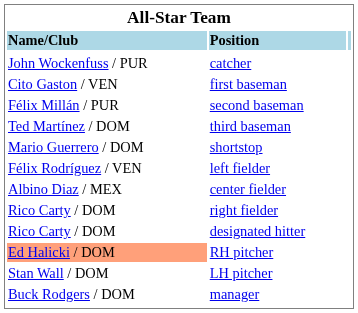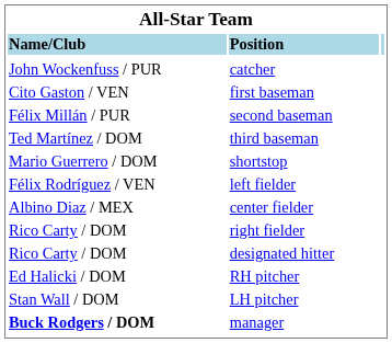RH pitcher | column 1: lightsalmon background -> no background
manager | column 1: normal -> bold
